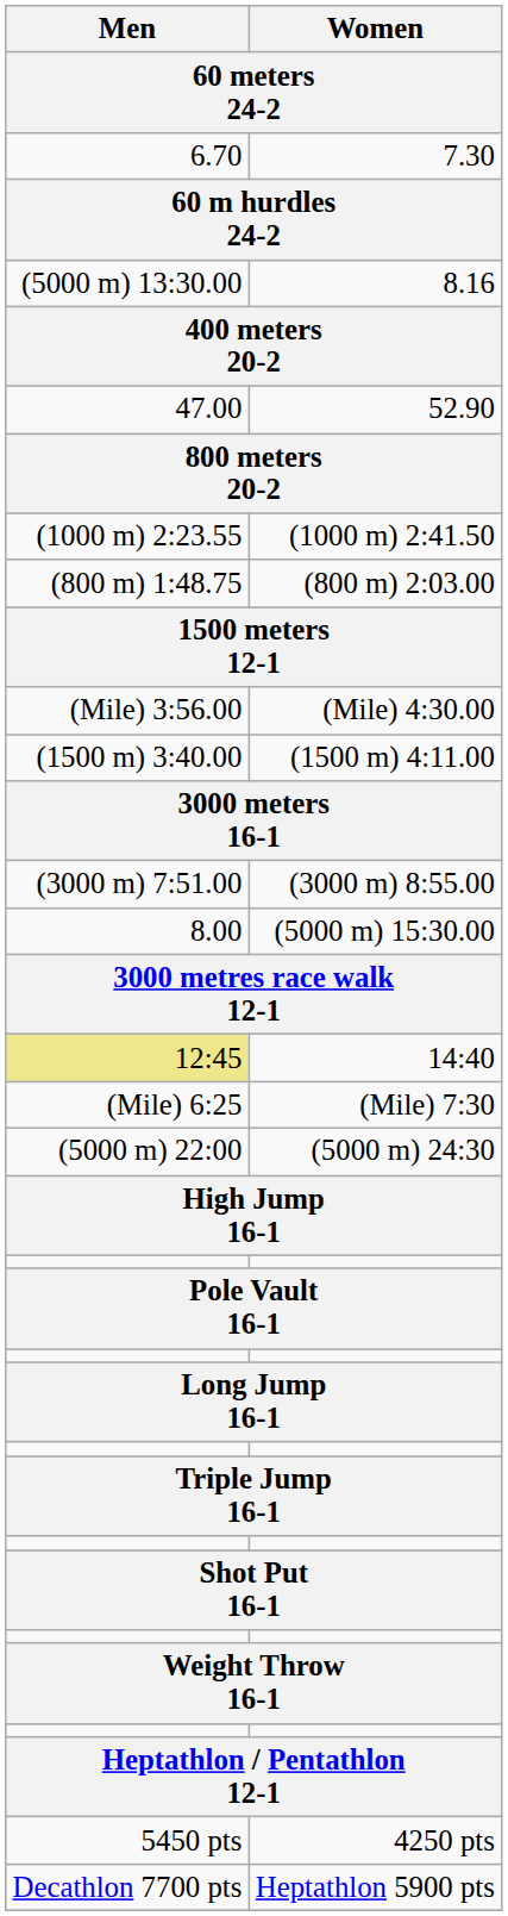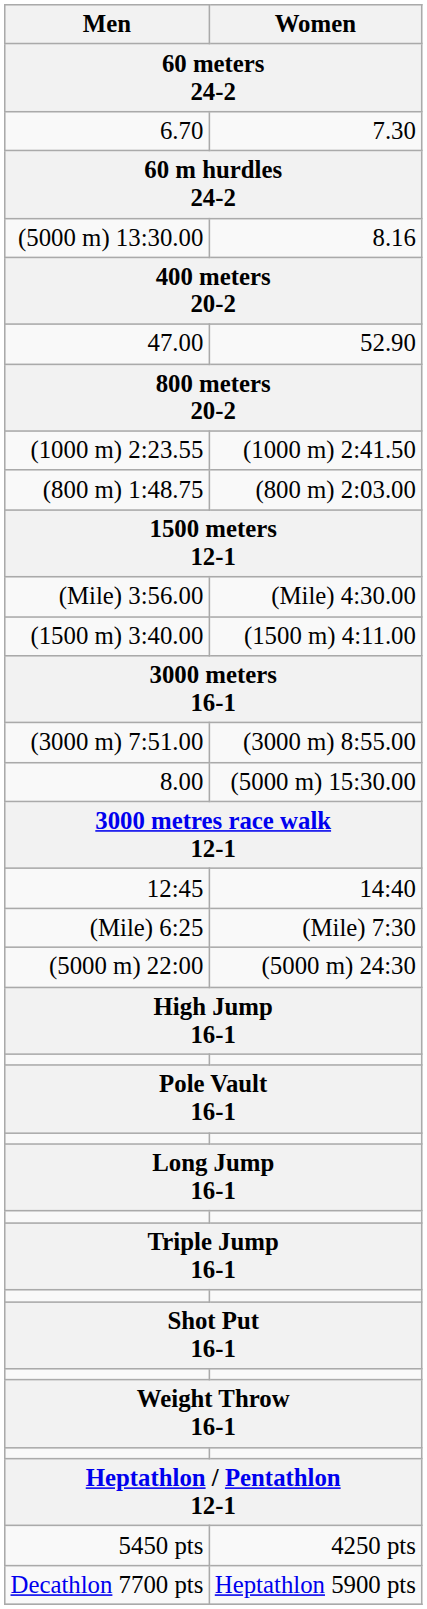row 18 | Men: khaki background -> no background
